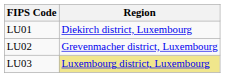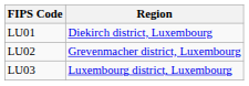LU03 | Region: khaki background -> no background
